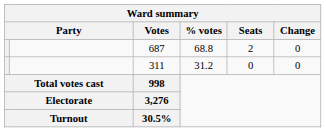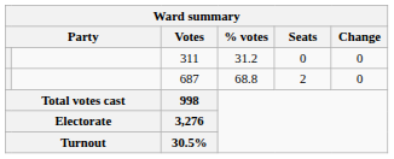rows swapped: 687 <-> 311
